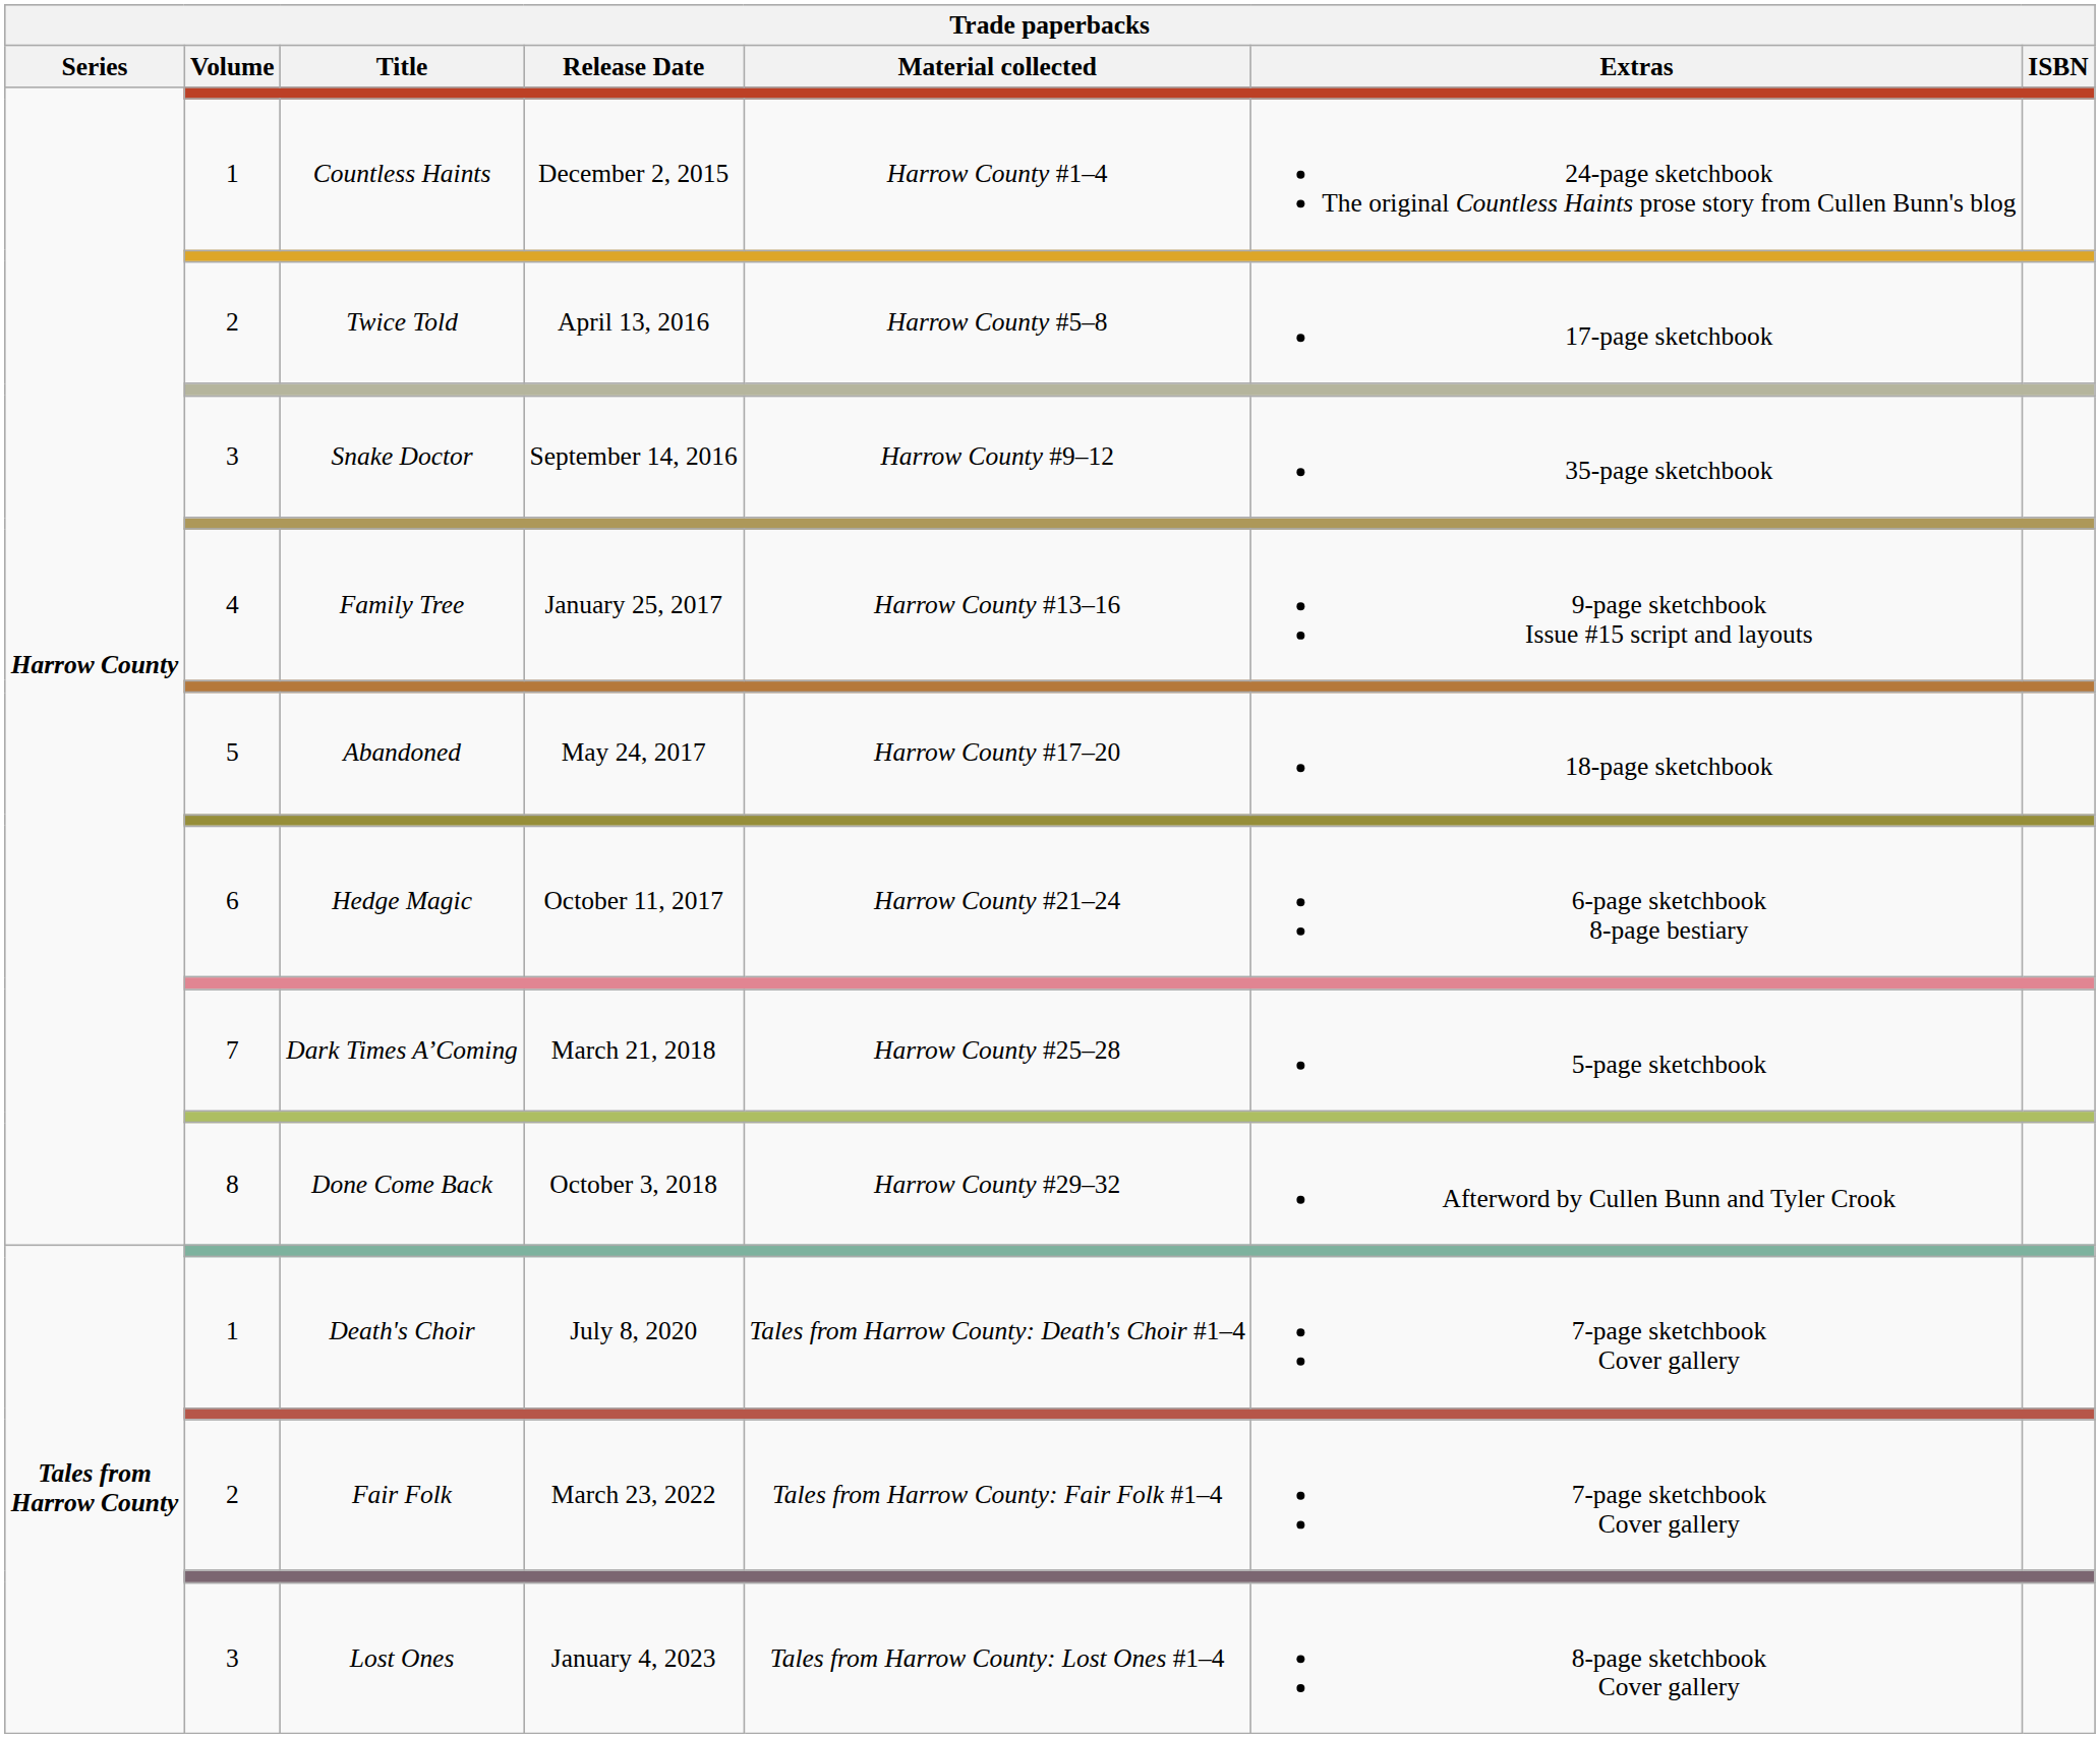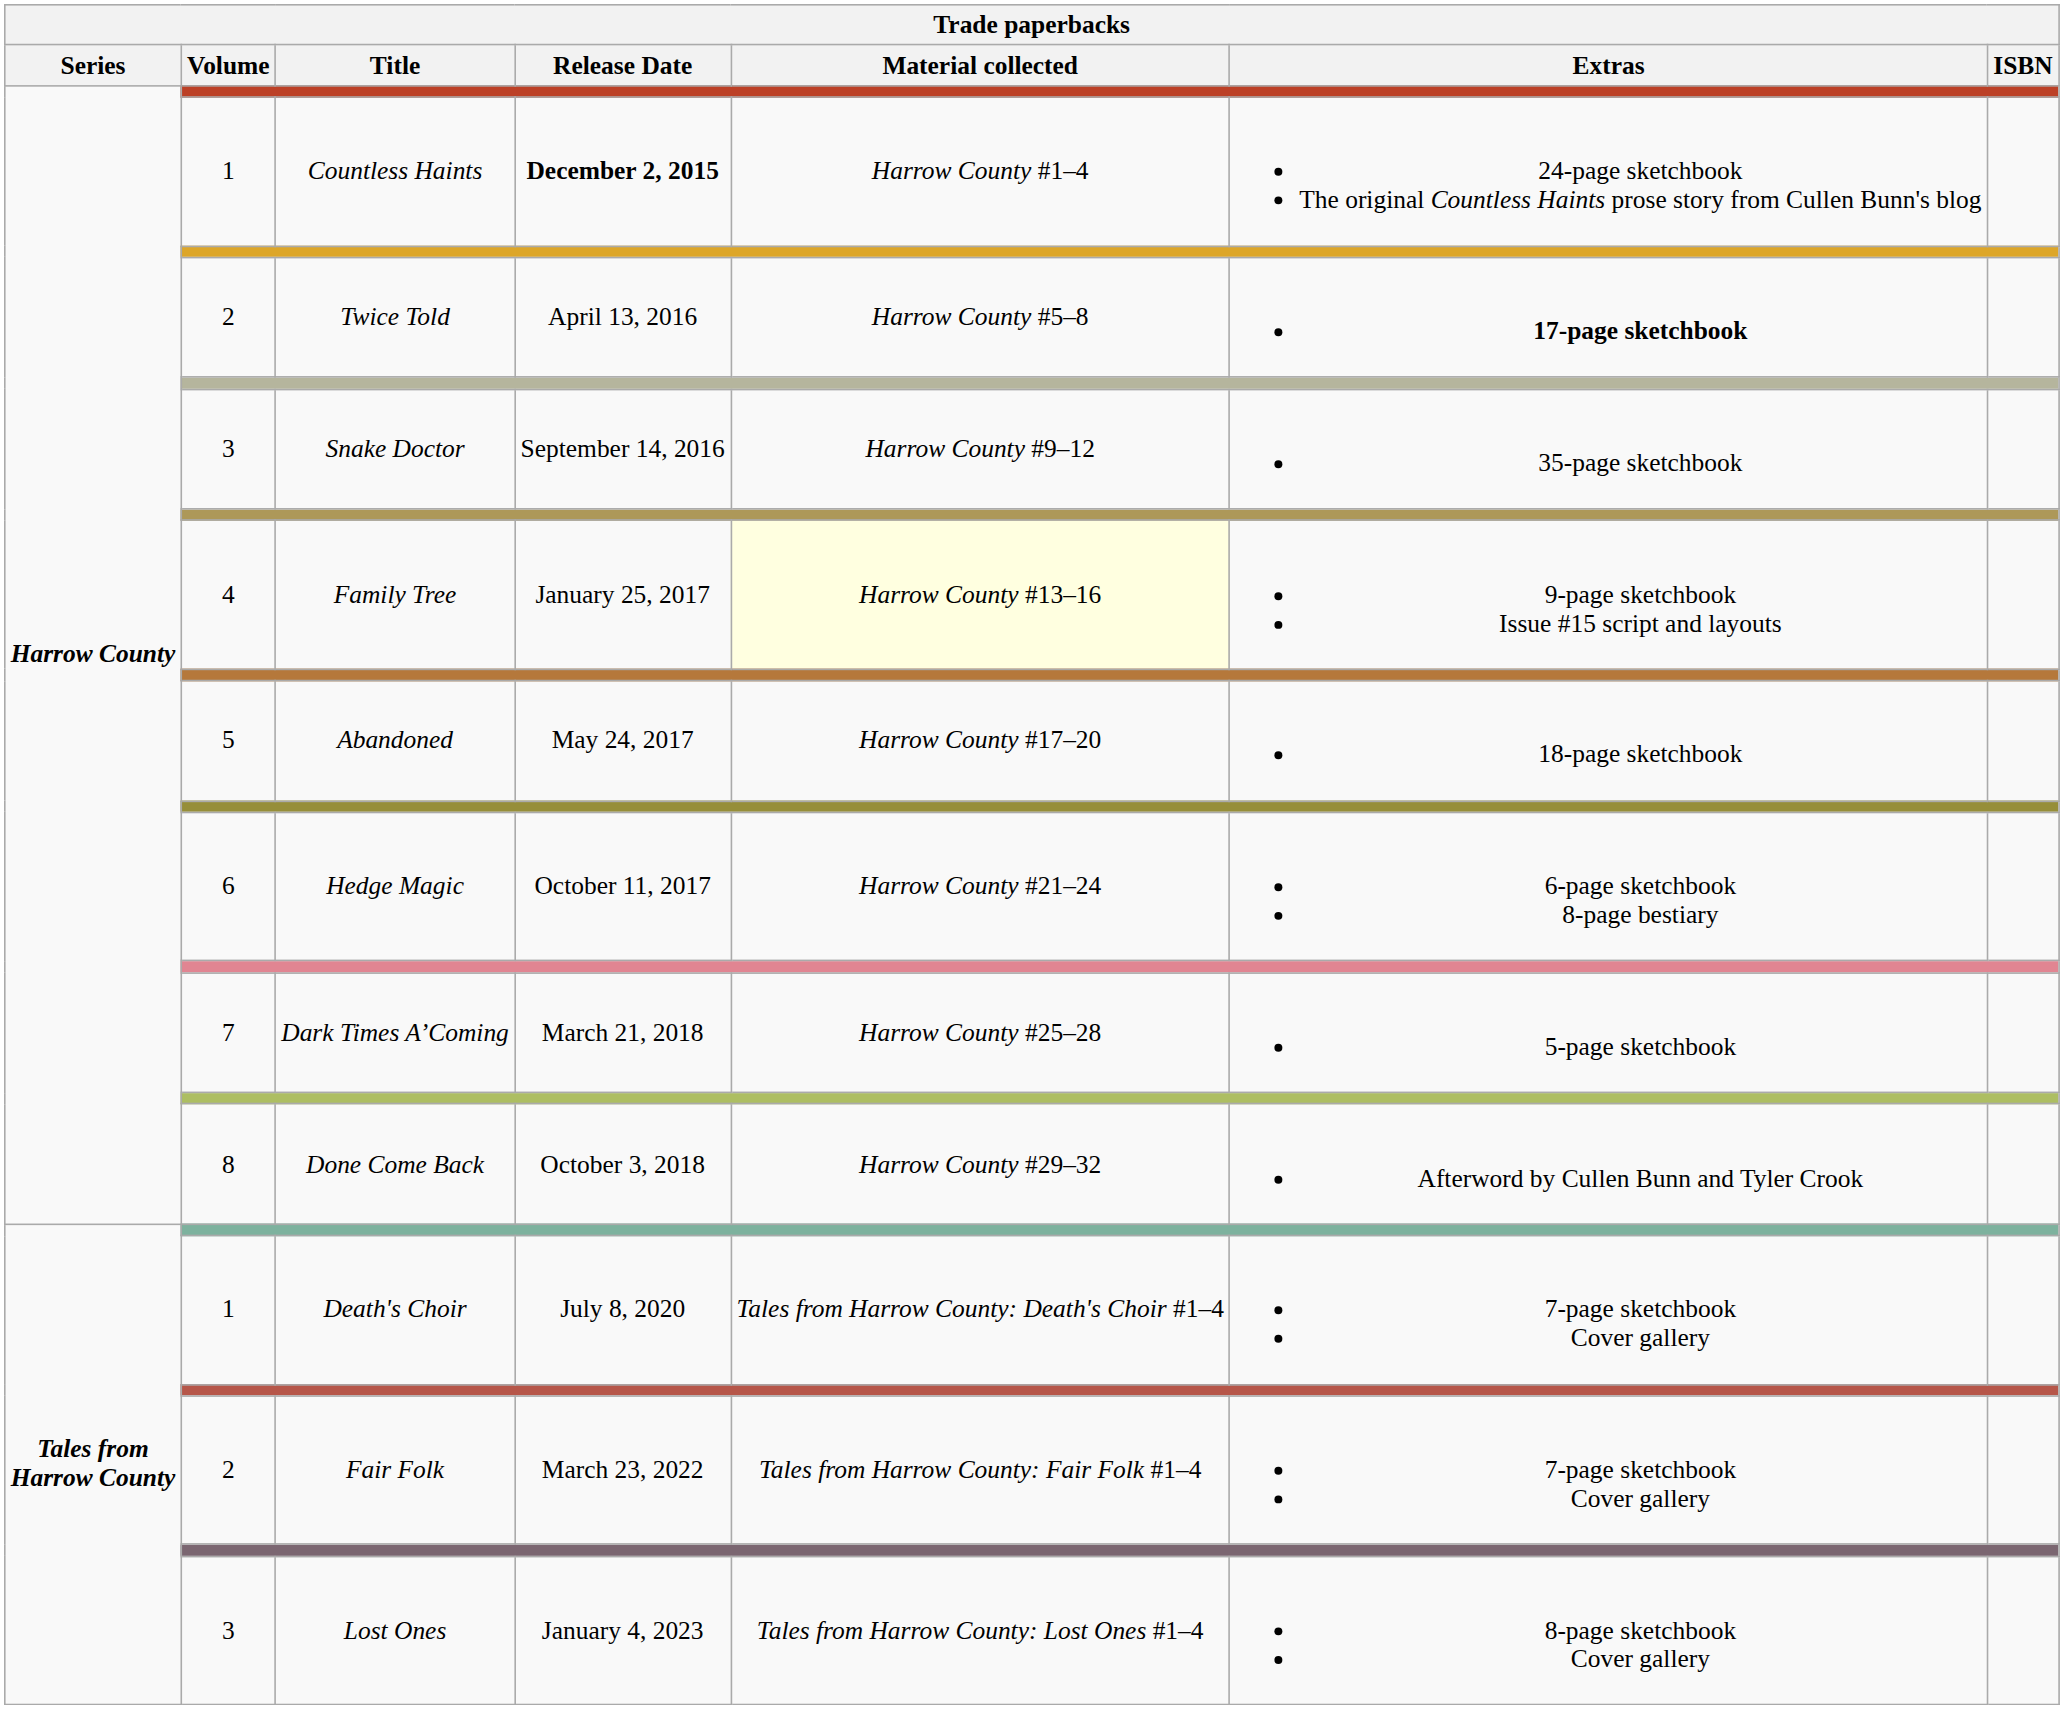Countless Haints | Release Date: normal -> bold
Twice Told | Extras: normal -> bold
Family Tree | Material collected: no background -> lightyellow background
